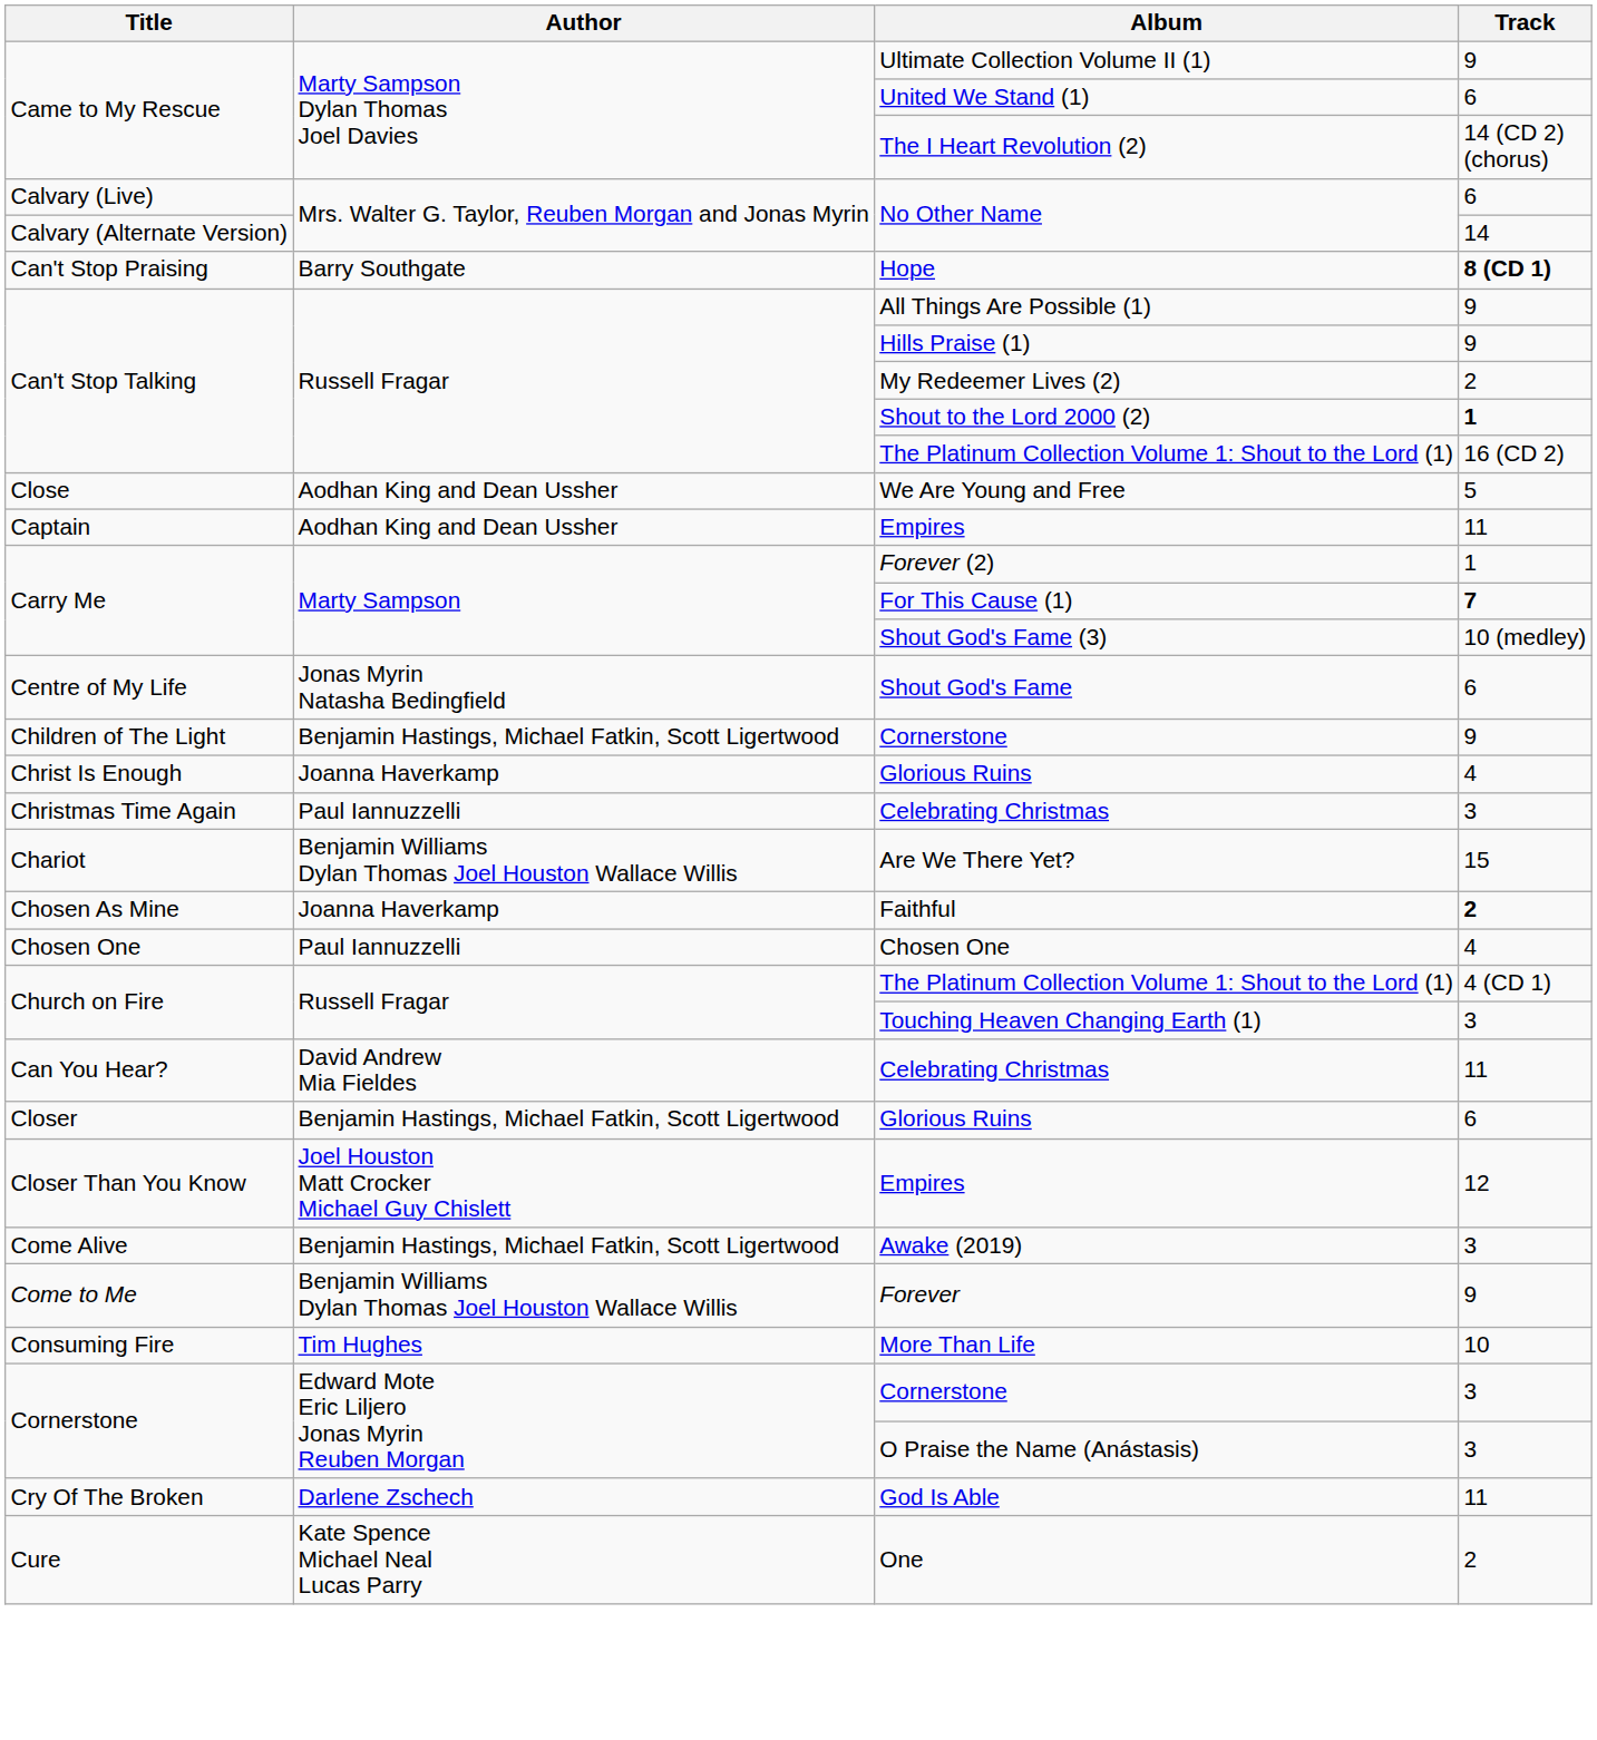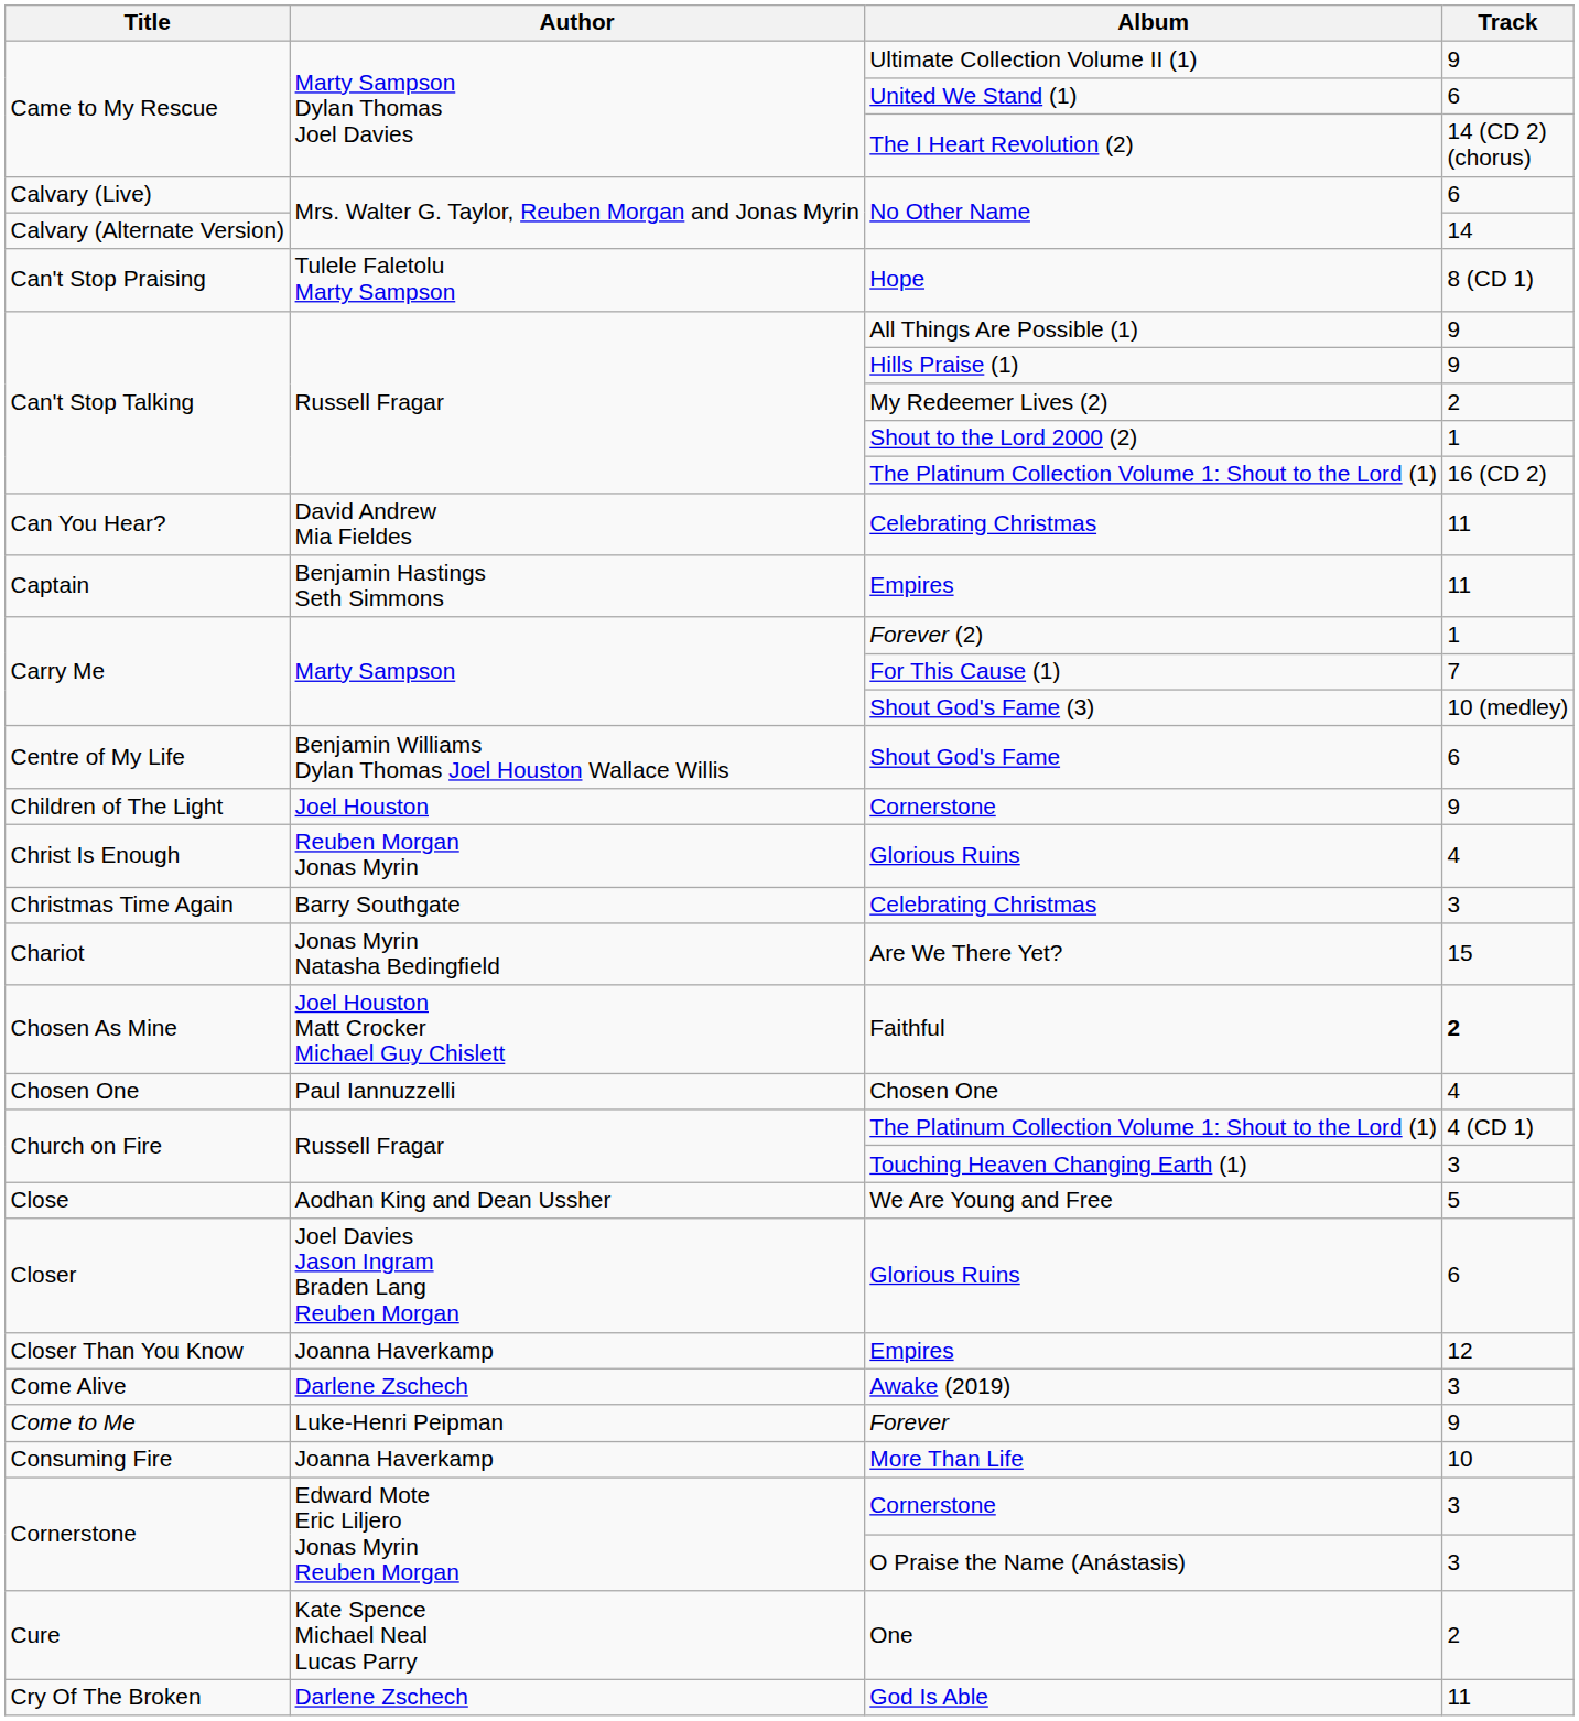Hope | Author: Barry Southgate -> Tulele Faletolu Marty Sampson
Hope | Track: bold -> normal
Shout to the Lord 2000 (2) | Track: bold -> normal
rows swapped: Can You Hear? / Celebrating Christmas <-> We Are Young and Free
Captain / Empires | Author: Aodhan King and Dean Ussher -> Benjamin Hastings Seth Simmons
For This Cause (1) | Track: bold -> normal
Shout God's Fame | Author: Jonas Myrin Natasha Bedingfield -> Benjamin Williams Dylan Thomas Joel Houston Wallace Willis
Children of The Light / Cornerstone | Author: Benjamin Hastings, Michael Fatkin, Scott Ligertwood -> Joel Houston
Christ Is Enough / Glorious Ruins | Author: Joanna Haverkamp -> Reuben Morgan Jonas Myrin
Christmas Time Again / Celebrating Christmas | Author: Paul Iannuzzelli -> Barry Southgate
Are We There Yet? | Author: Benjamin Williams Dylan Thomas Joel Houston Wallace Willis -> Jonas Myrin Natasha Bedingfield
Faithful | Author: Joanna Haverkamp -> Joel Houston Matt Crocker Michael Guy Chislett
Closer / Glorious Ruins | Author: Benjamin Hastings, Michael Fatkin, Scott Ligertwood -> Joel Davies Jason Ingram Braden Lang Reuben Morgan
Closer Than You Know / Empires | Author: Joel Houston Matt Crocker Michael Guy Chislett -> Joanna Haverkamp
Awake (2019) | Author: Benjamin Hastings, Michael Fatkin, Scott Ligertwood -> Darlene Zschech
Forever | Author: Benjamin Williams Dylan Thomas Joel Houston Wallace Willis -> Luke-Henri Peipman
More Than Life | Author: Tim Hughes -> Joanna Haverkamp
rows swapped: God Is Able <-> One
